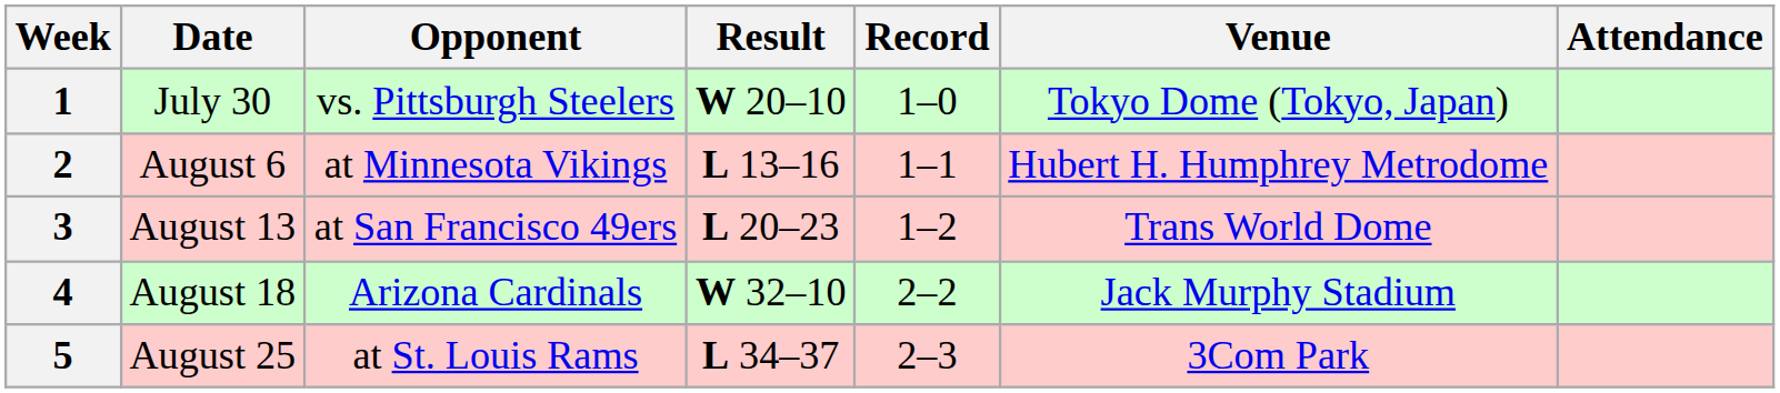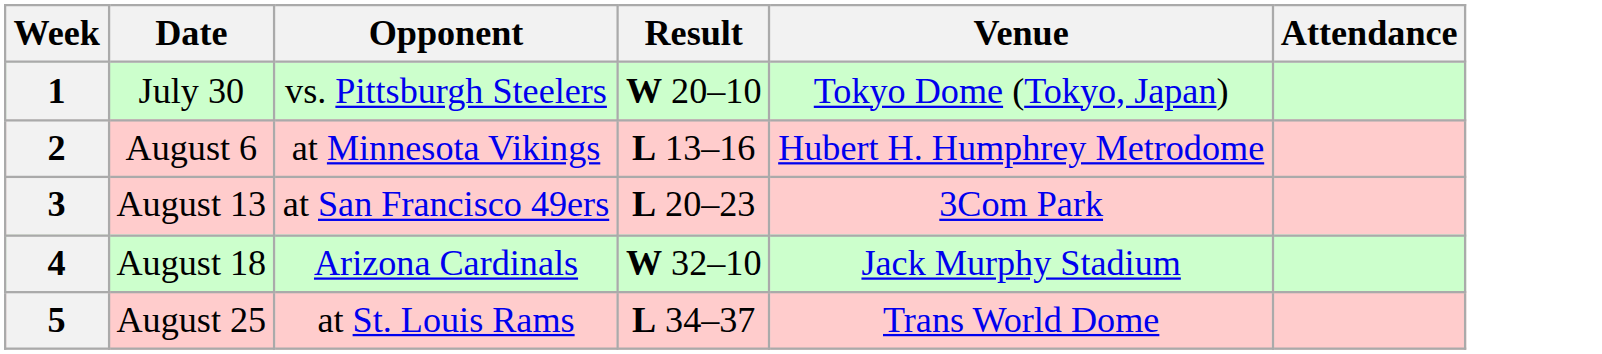- column: Record | 1–0 | 1–1 | 1–2 | 2–2 | 2–3
3 | Venue: Trans World Dome -> 3Com Park
5 | Venue: 3Com Park -> Trans World Dome
